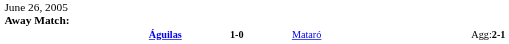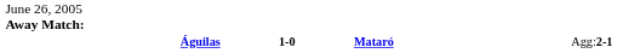Águilas | column 3: normal -> bold
